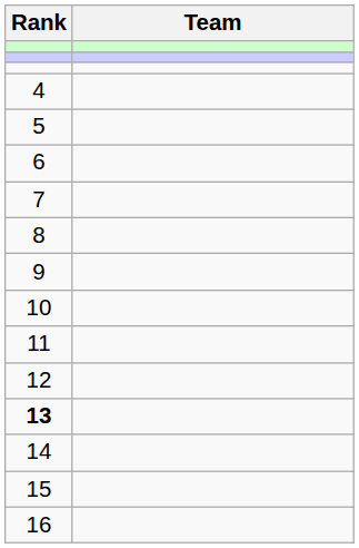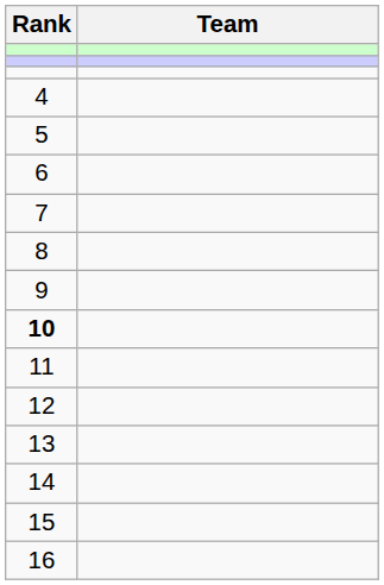row 11 | Rank: normal -> bold
row 14 | Rank: bold -> normal
